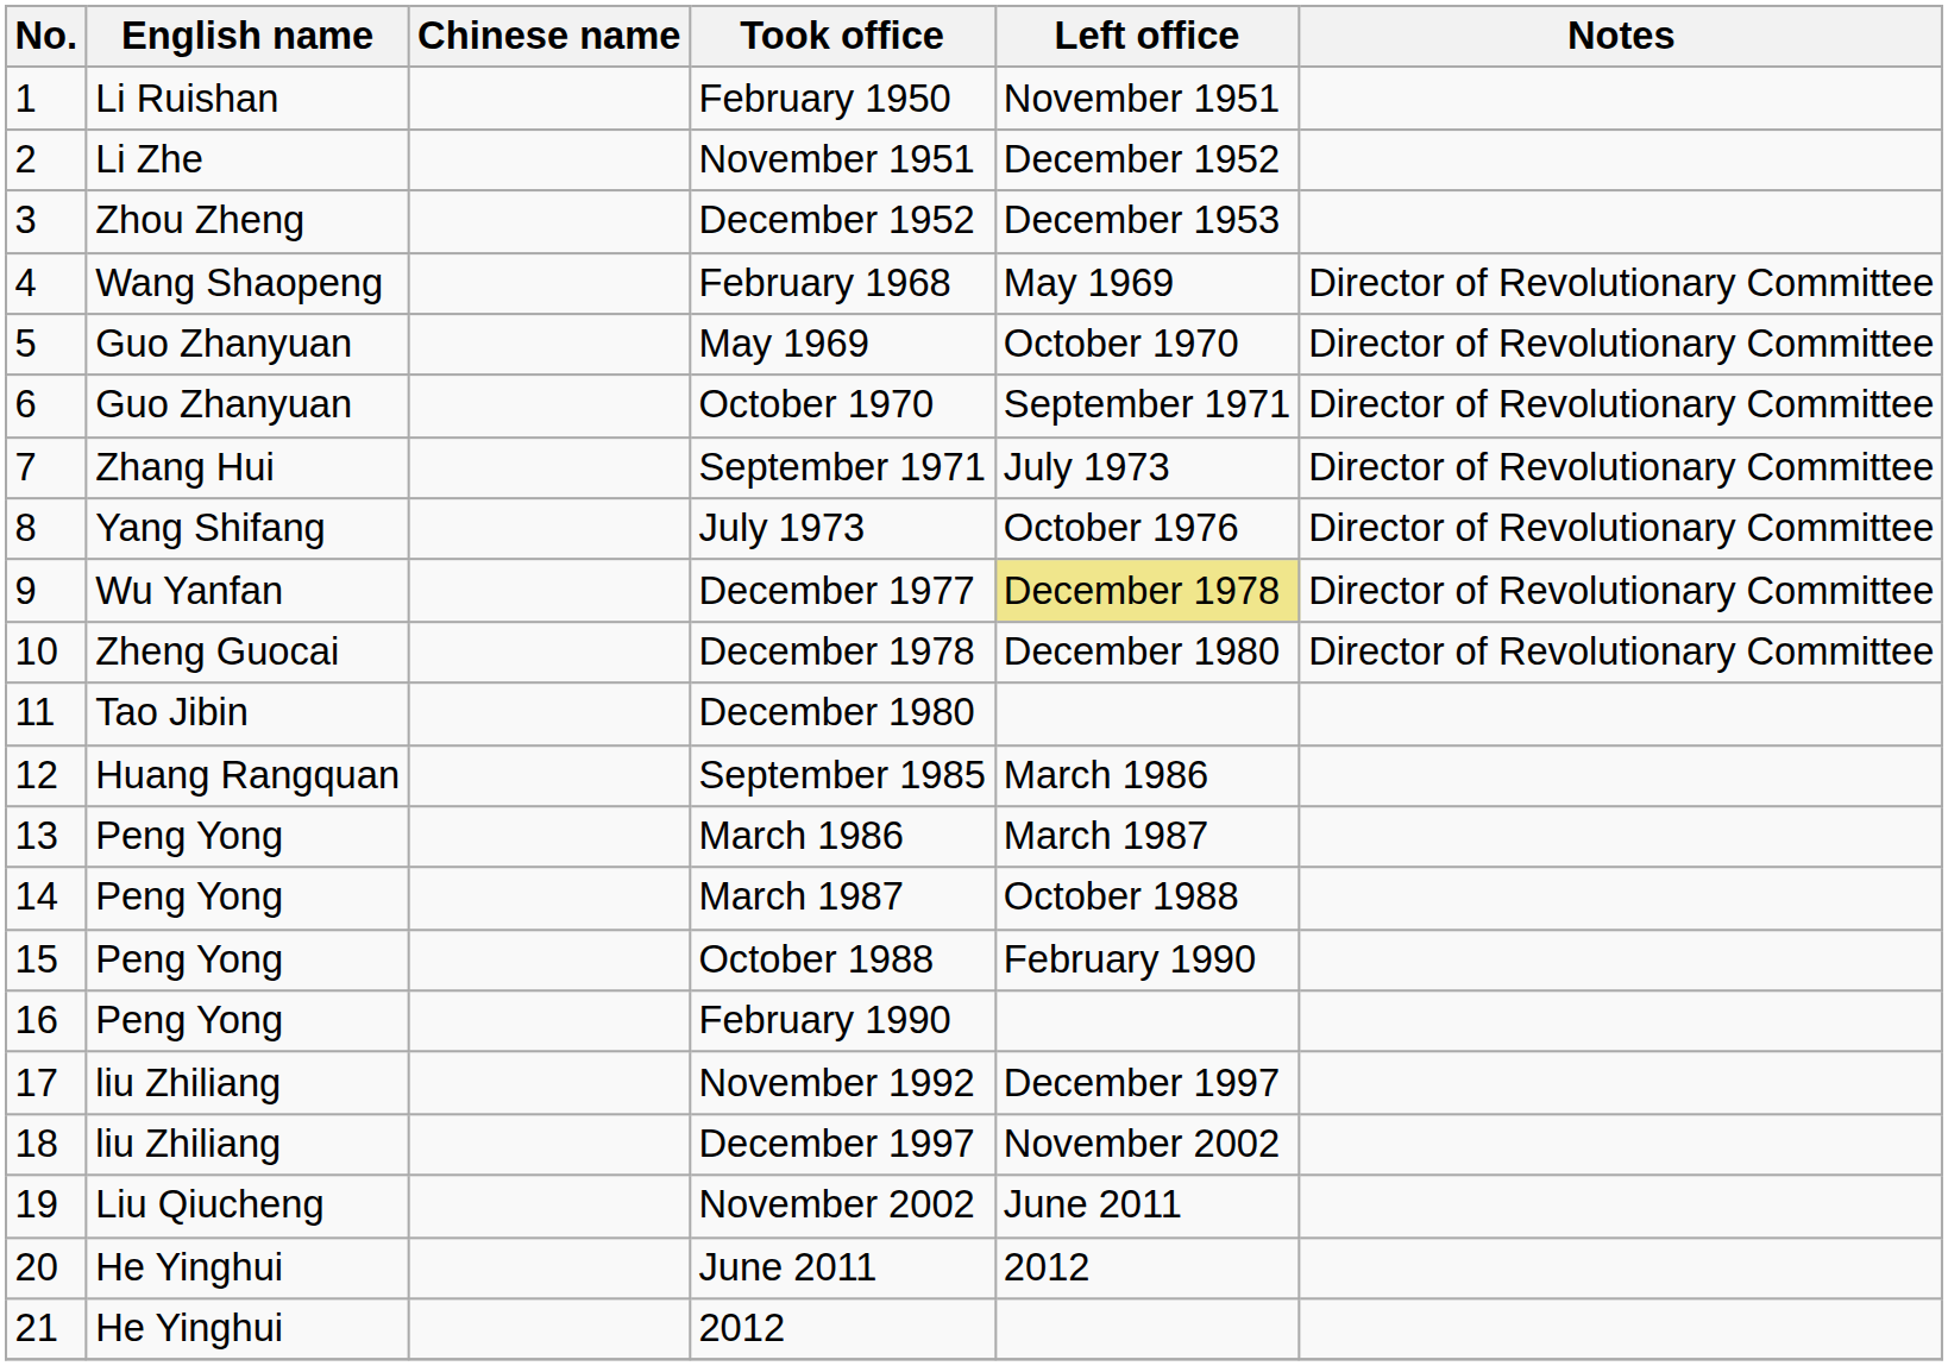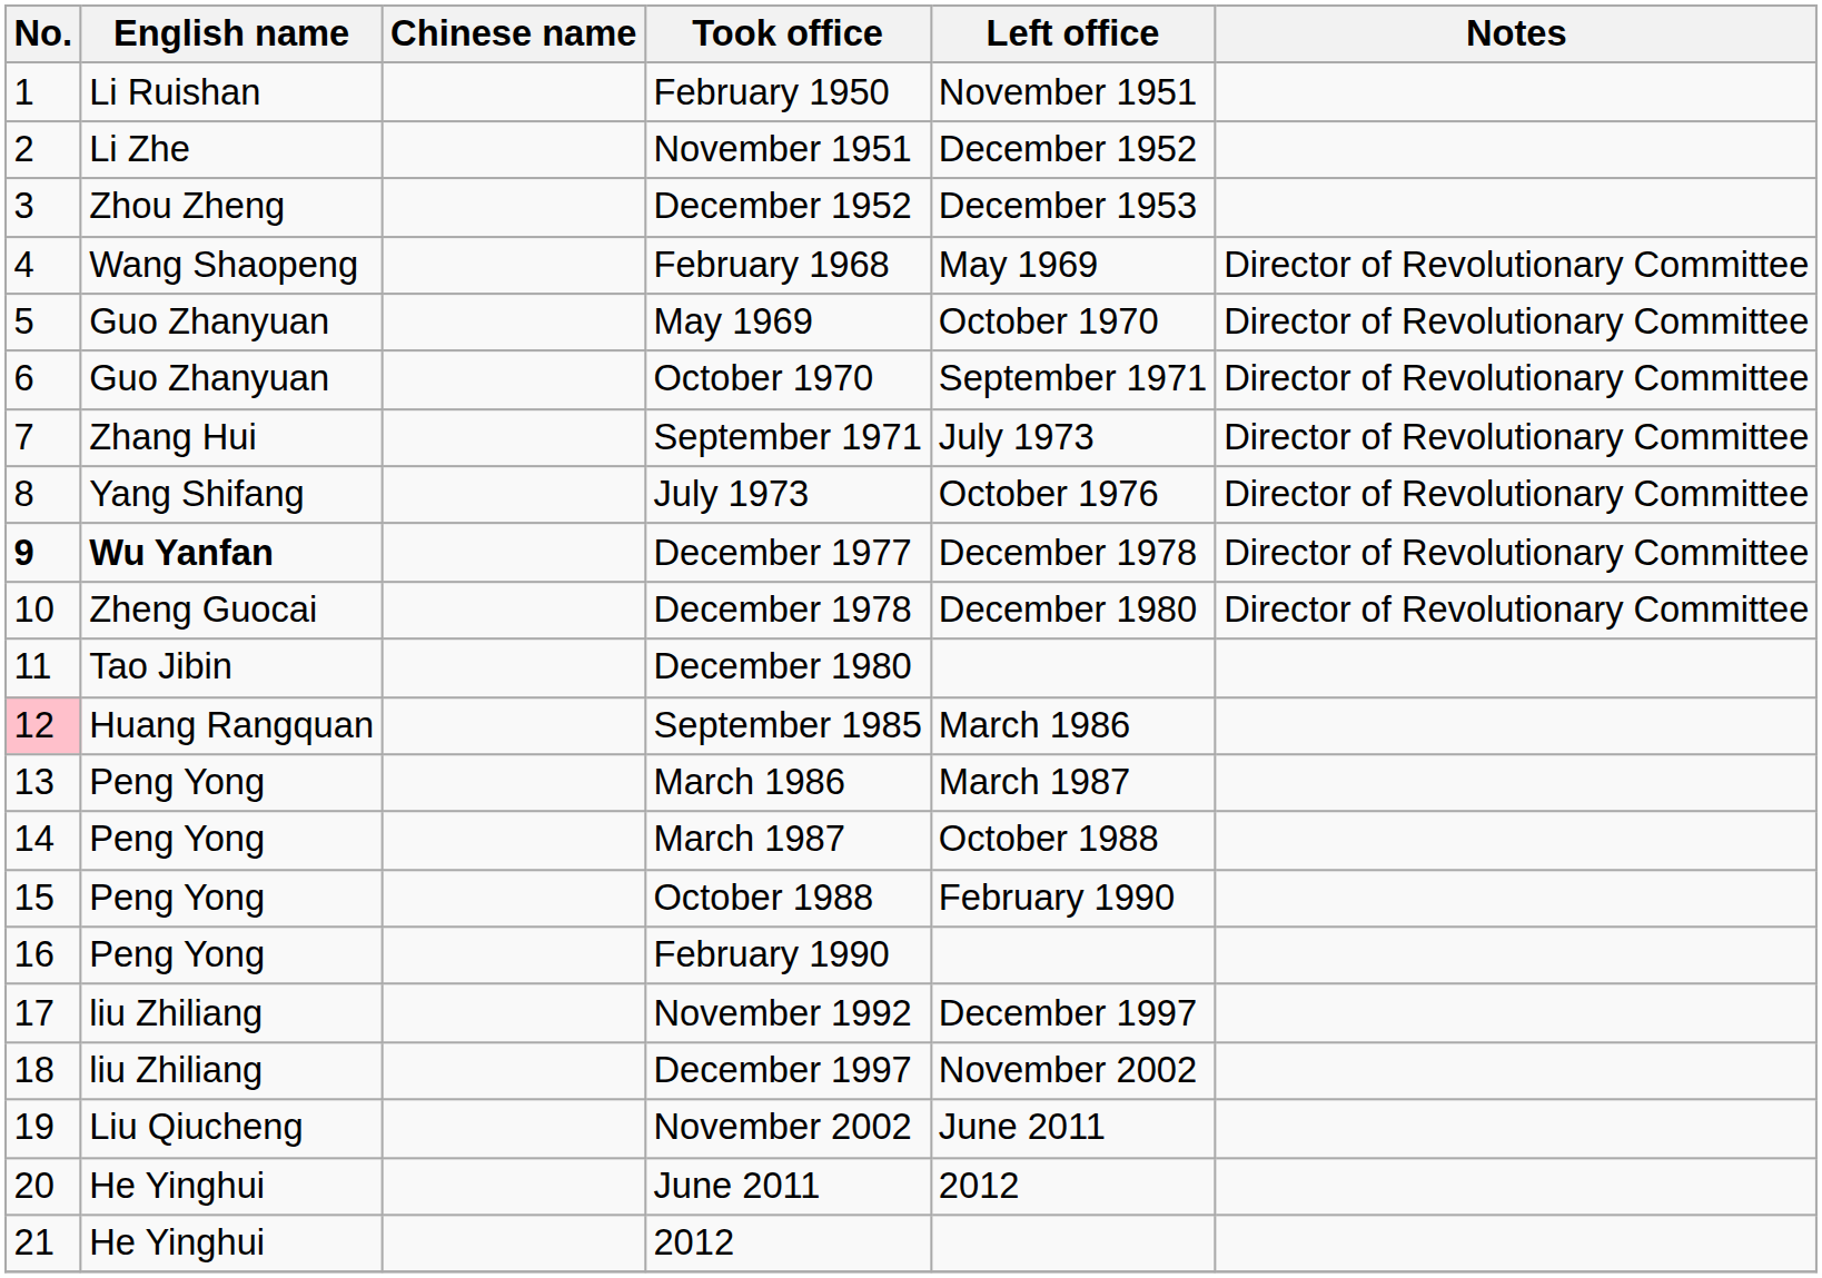December 1977 | No.: normal -> bold
December 1977 | English name: normal -> bold
December 1977 | Left office: khaki background -> no background
September 1985 | No.: no background -> pink background
